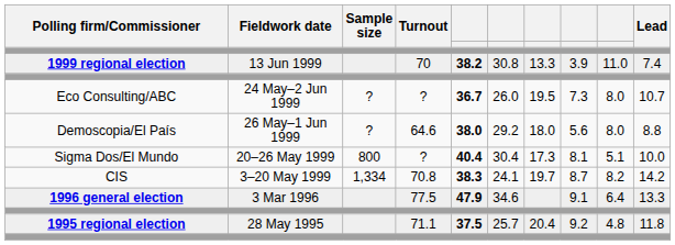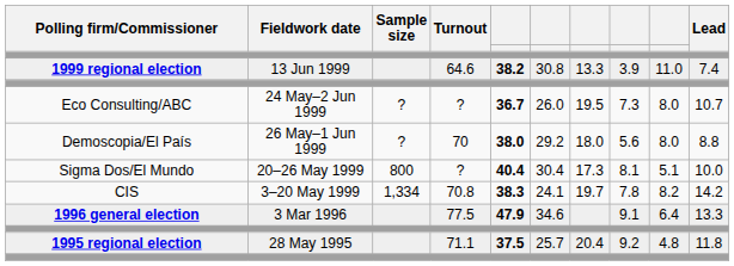1999 regional election | Turnout: 70 -> 64.6
Demoscopia/El País | Turnout: 64.6 -> 70
CIS | column 8: 8.7 -> 7.8
